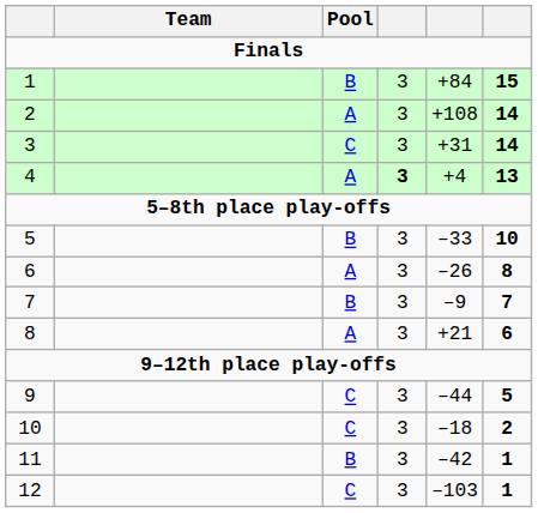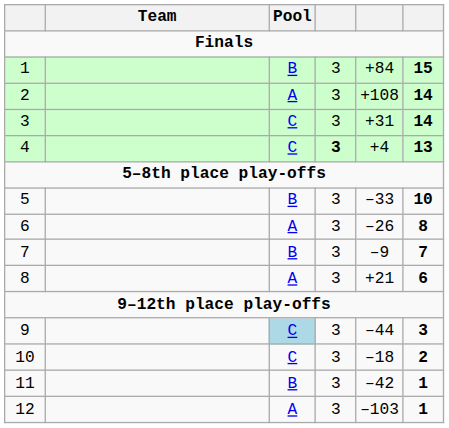4 | Pool: A -> C
9 | Pool: no background -> lightblue background
9 | column 6: 5 -> 3
12 | Pool: C -> A
